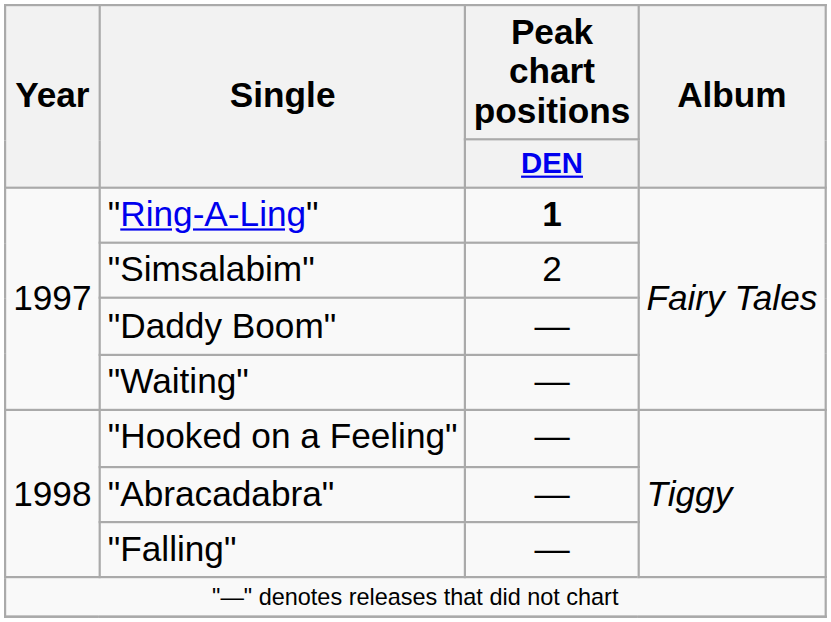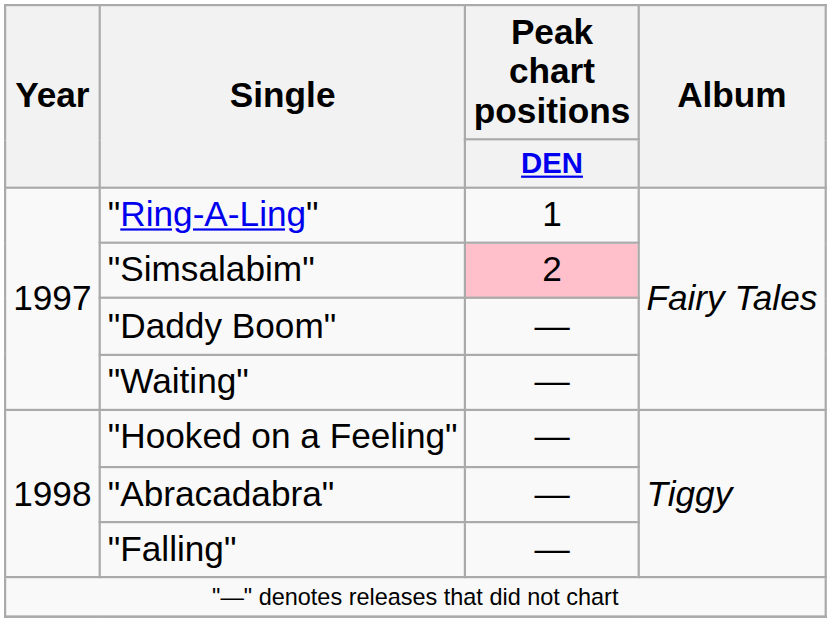"Ring-A-Ling" | Peak chart positions / DEN: bold -> normal
"Simsalabim" | Peak chart positions / DEN: no background -> pink background
